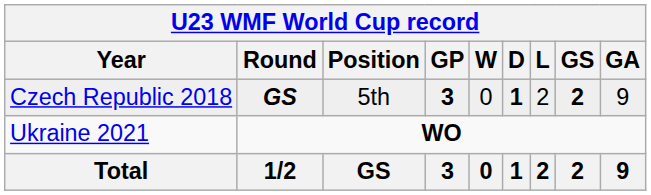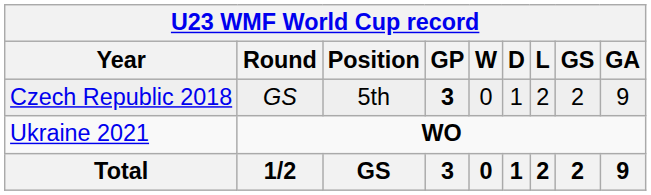Czech Republic 2018 | U23 WMF World Cup record / Round: bold -> normal
Czech Republic 2018 | U23 WMF World Cup record / D: bold -> normal
Czech Republic 2018 | U23 WMF World Cup record / GS: bold -> normal
